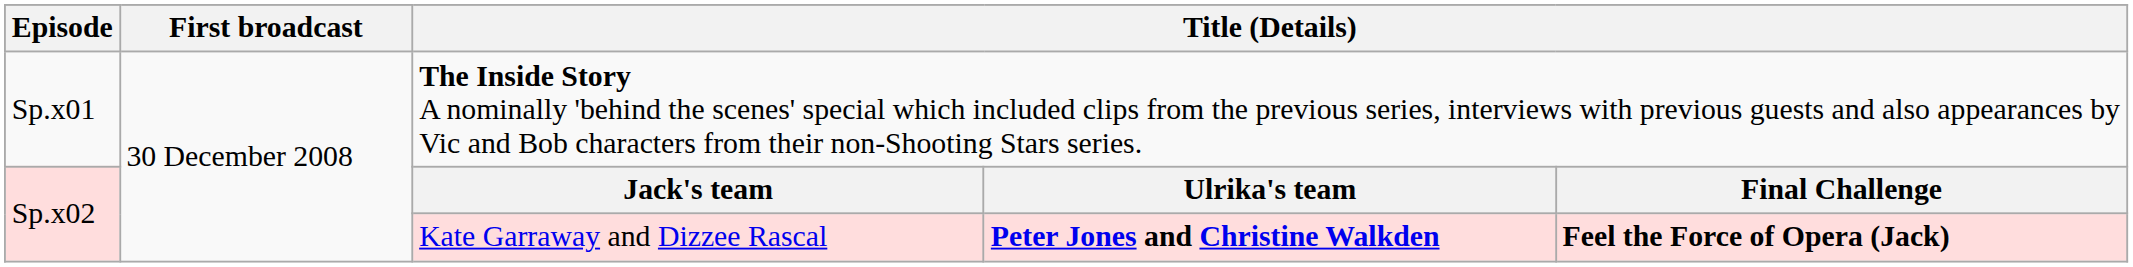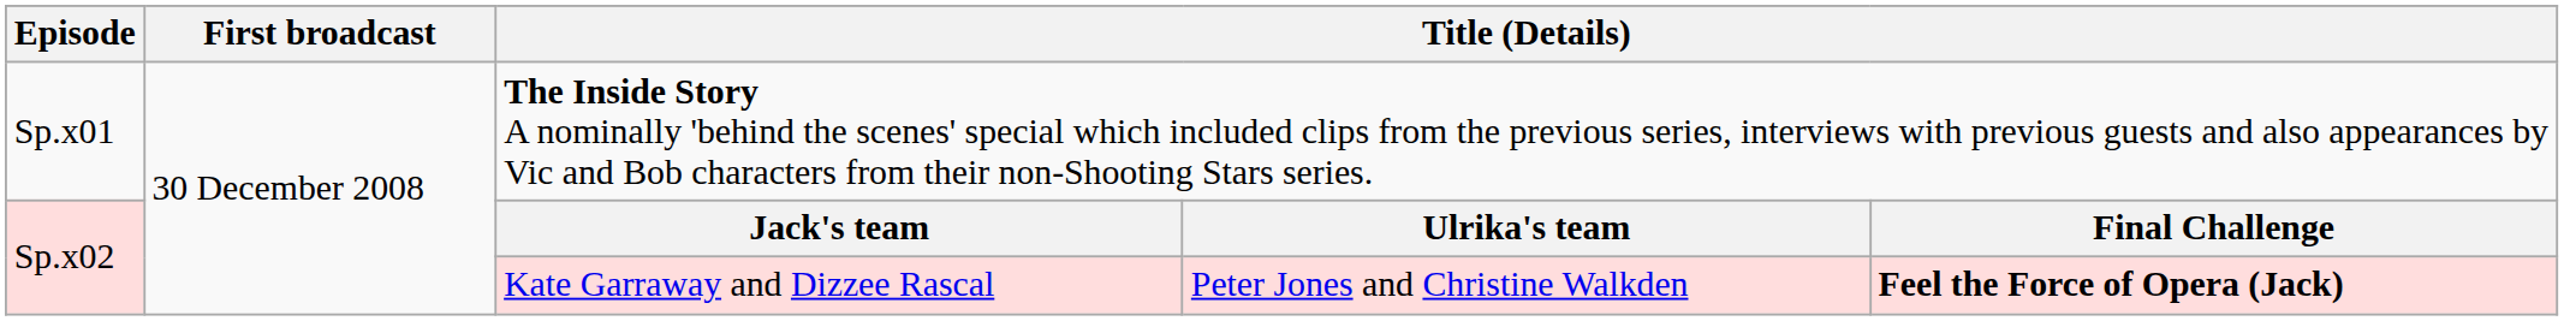Kate Garraway and Dizzee Rascal | column 4: bold -> normal
